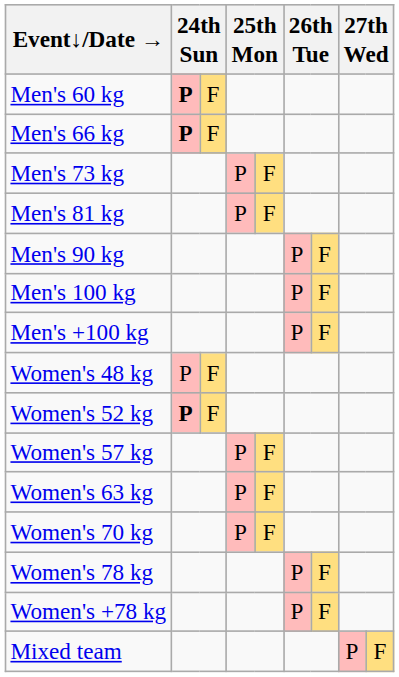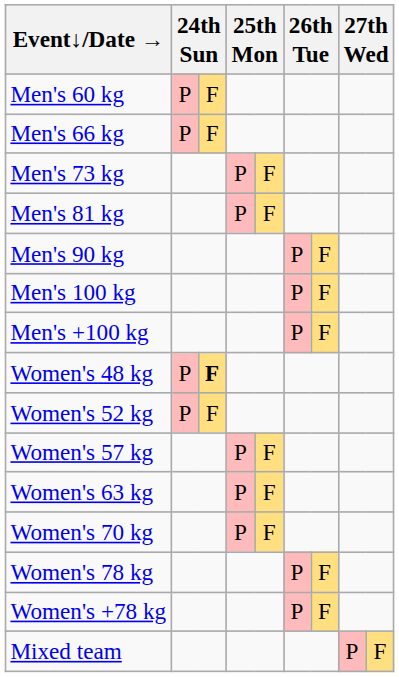Men's 60 kg | column 2: bold -> normal
Men's 66 kg | column 2: bold -> normal
Women's 48 kg | column 3: normal -> bold
Women's 52 kg | column 2: bold -> normal
